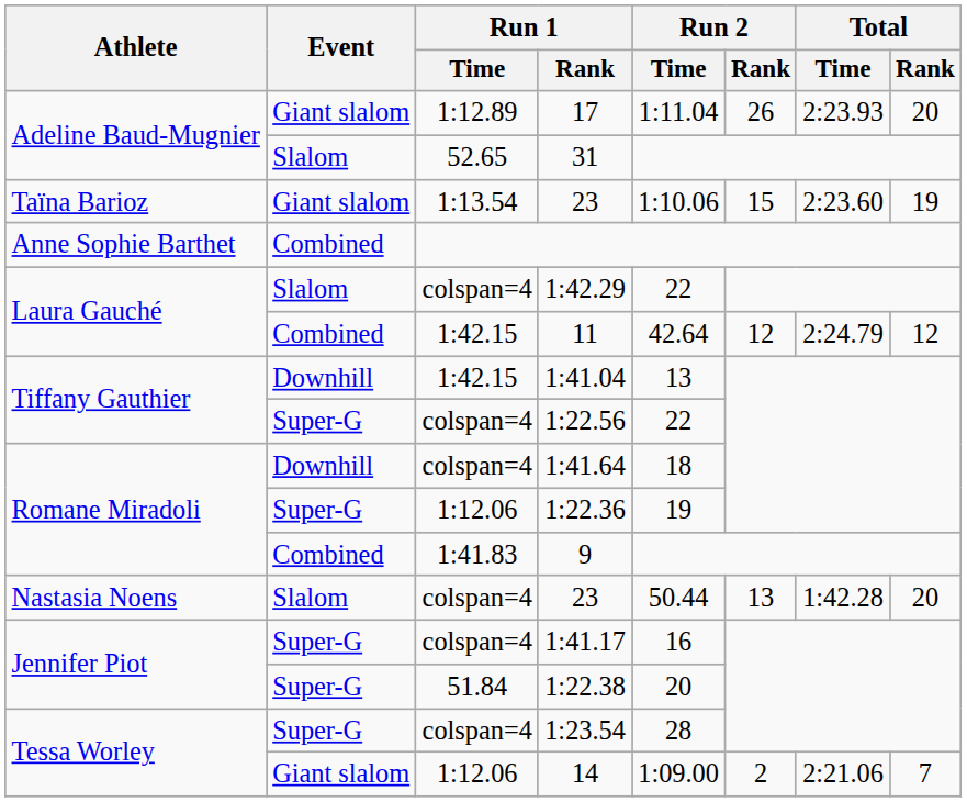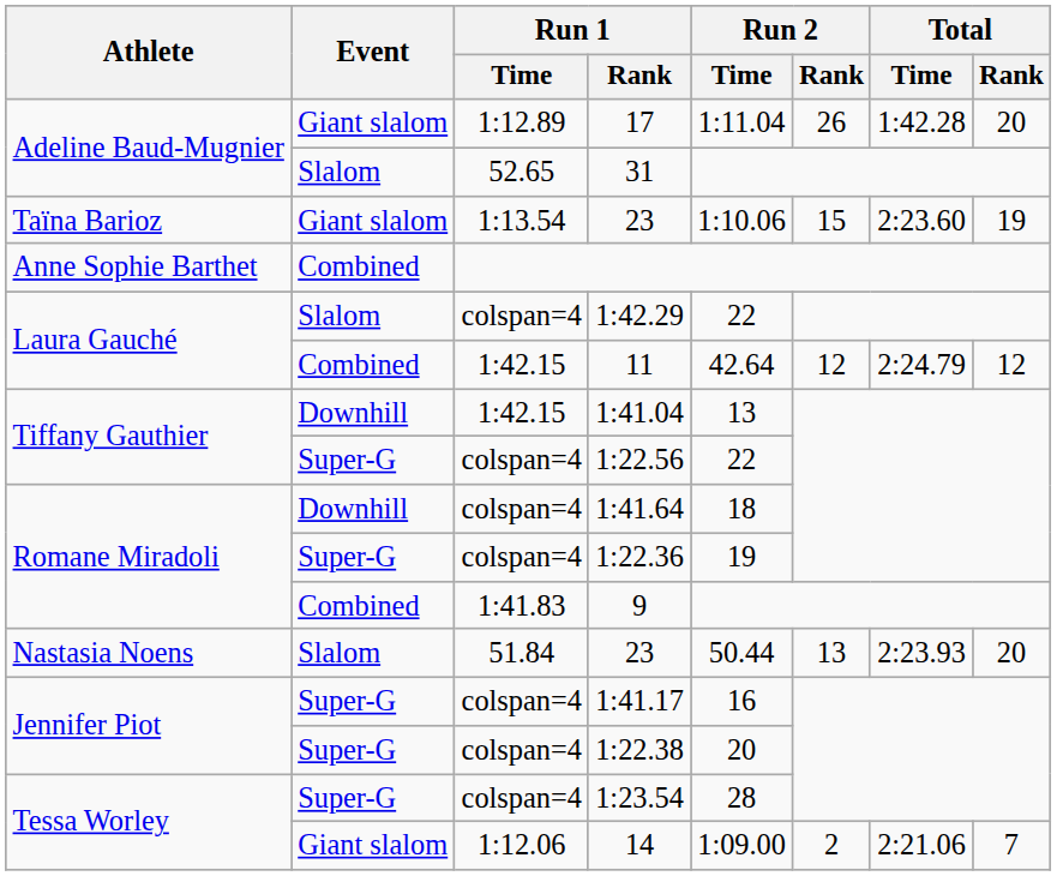17 | Total / Time: 2:23.93 -> 1:42.28
1:22.36 | Run 1 / Time: 1:12.06 -> colspan=4
Nastasia Noens / 23 | Run 1 / Time: colspan=4 -> 51.84
Nastasia Noens / 23 | Total / Time: 1:42.28 -> 2:23.93
1:22.38 | Run 1 / Time: 51.84 -> colspan=4
